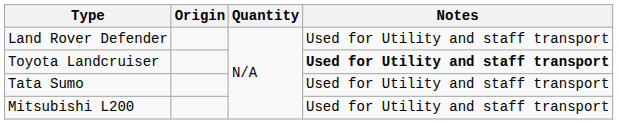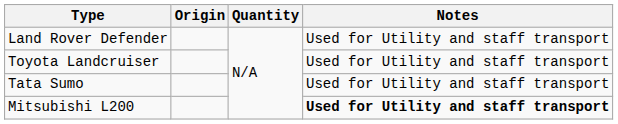Toyota Landcruiser | Notes: bold -> normal
Mitsubishi L200 | Notes: normal -> bold
